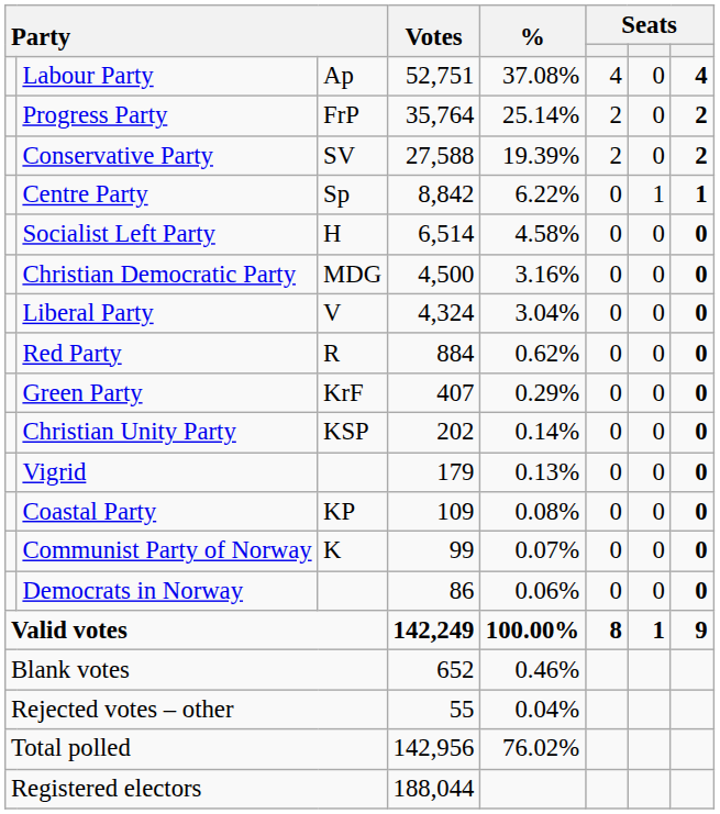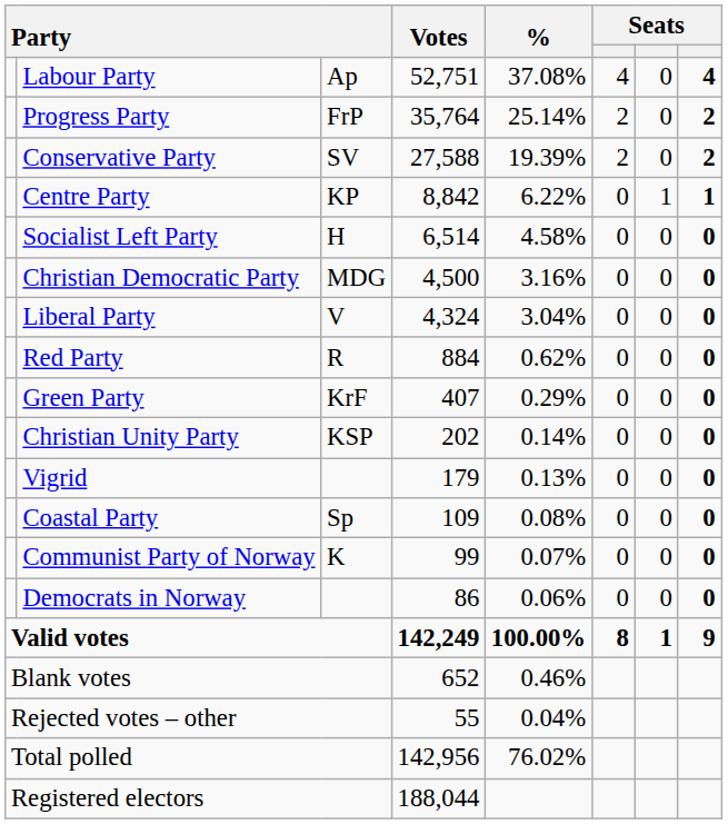Centre Party | column 3: Sp -> KP
Coastal Party | column 3: KP -> Sp
